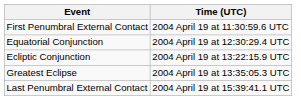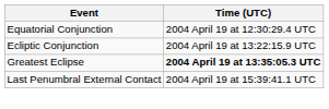- row: First Penumbral External Contact | 2004 April 19 at 11:30:59.6 UTC
Greatest Eclipse | Time (UTC): normal -> bold
